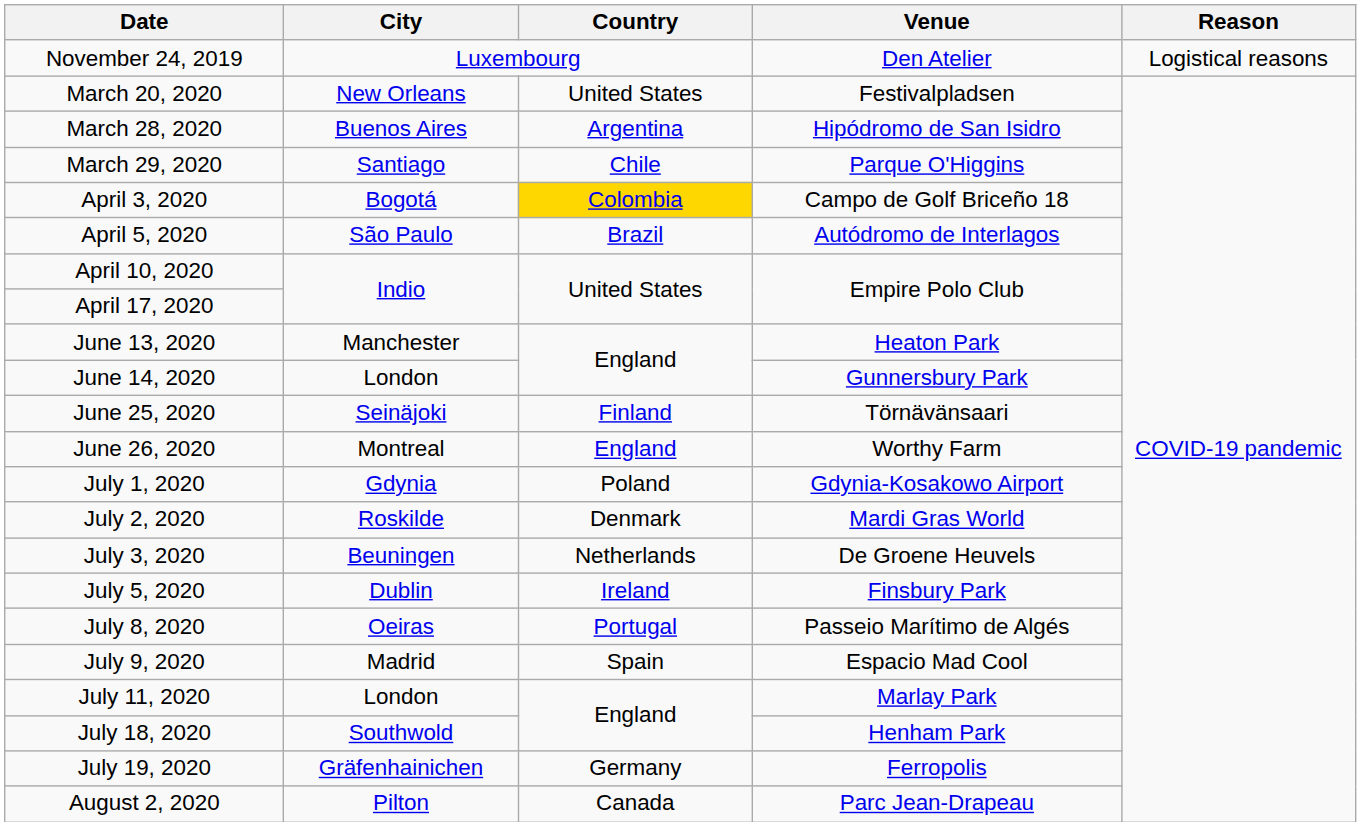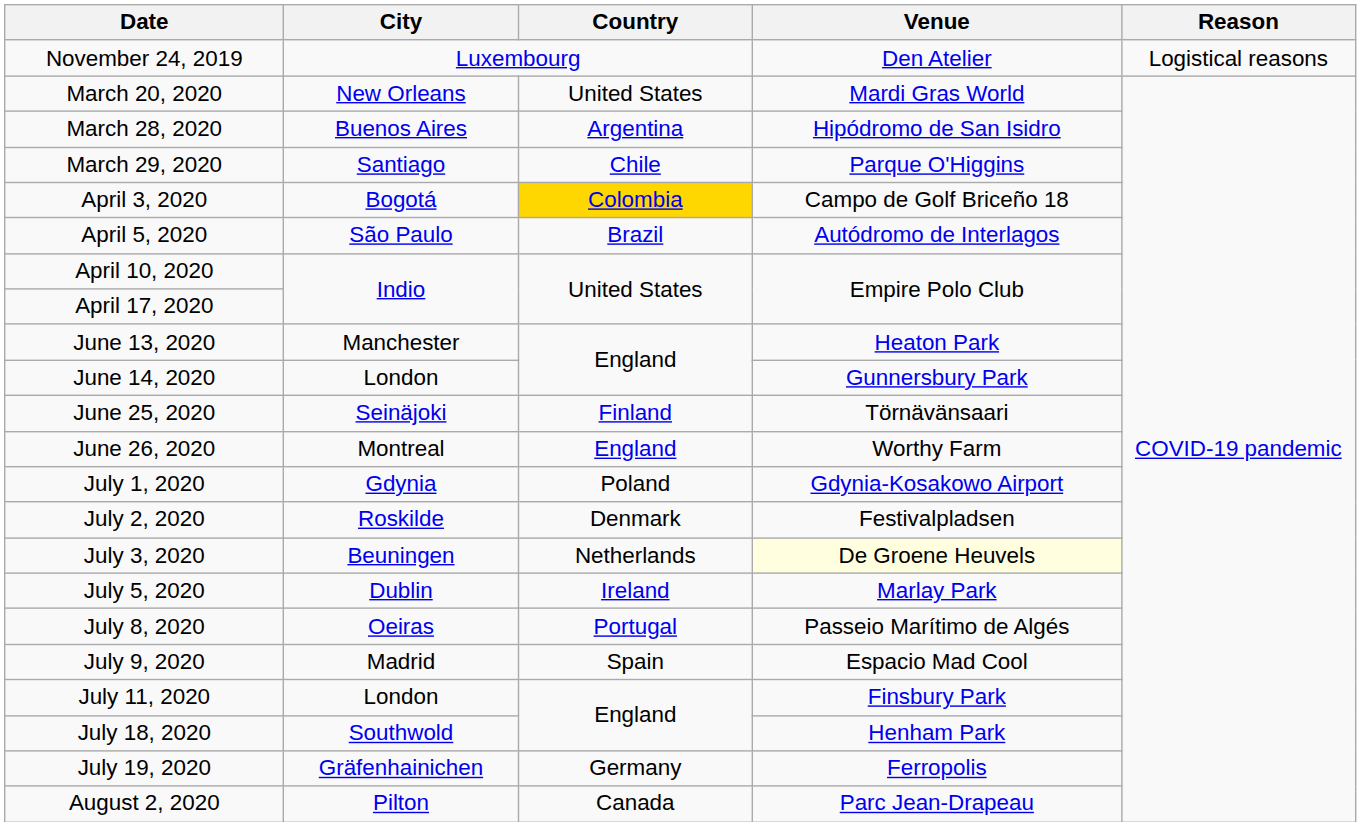March 20, 2020 | Venue: Festivalpladsen -> Mardi Gras World
July 2, 2020 | Venue: Mardi Gras World -> Festivalpladsen
July 3, 2020 | Venue: no background -> lightyellow background
July 5, 2020 | Venue: Finsbury Park -> Marlay Park
July 11, 2020 | Venue: Marlay Park -> Finsbury Park
